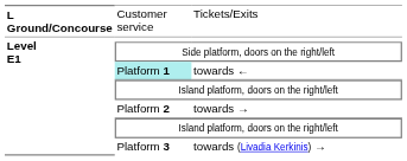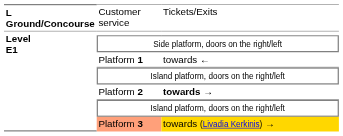Platform 1 | column 2: paleturquoise background -> no background
Platform 2 | column 3: normal -> bold
Platform 3 | column 2: no background -> lightsalmon background
Platform 3 | column 3: no background -> gold background
